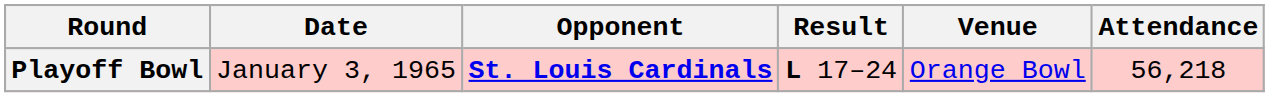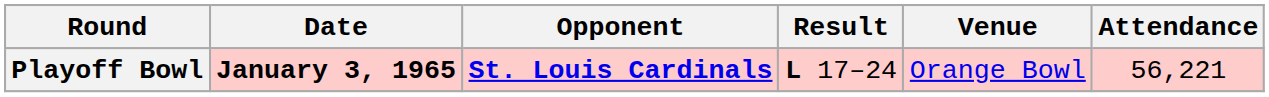Playoff Bowl | Date: normal -> bold
Playoff Bowl | Attendance: 56,218 -> 56,221
